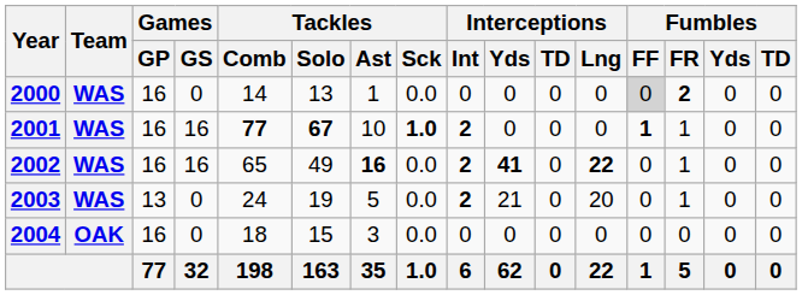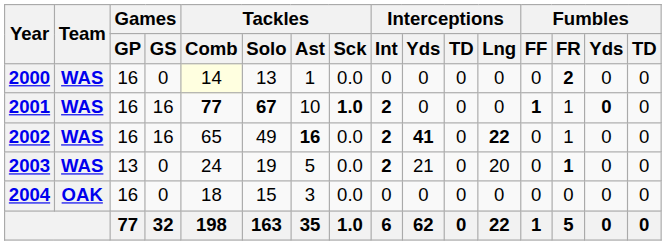2000 | Tackles / Comb: no background -> lightyellow background
2000 | Fumbles / FF: lightgrey background -> no background
2001 | Fumbles / Yds: normal -> bold
2003 | Fumbles / FR: normal -> bold
